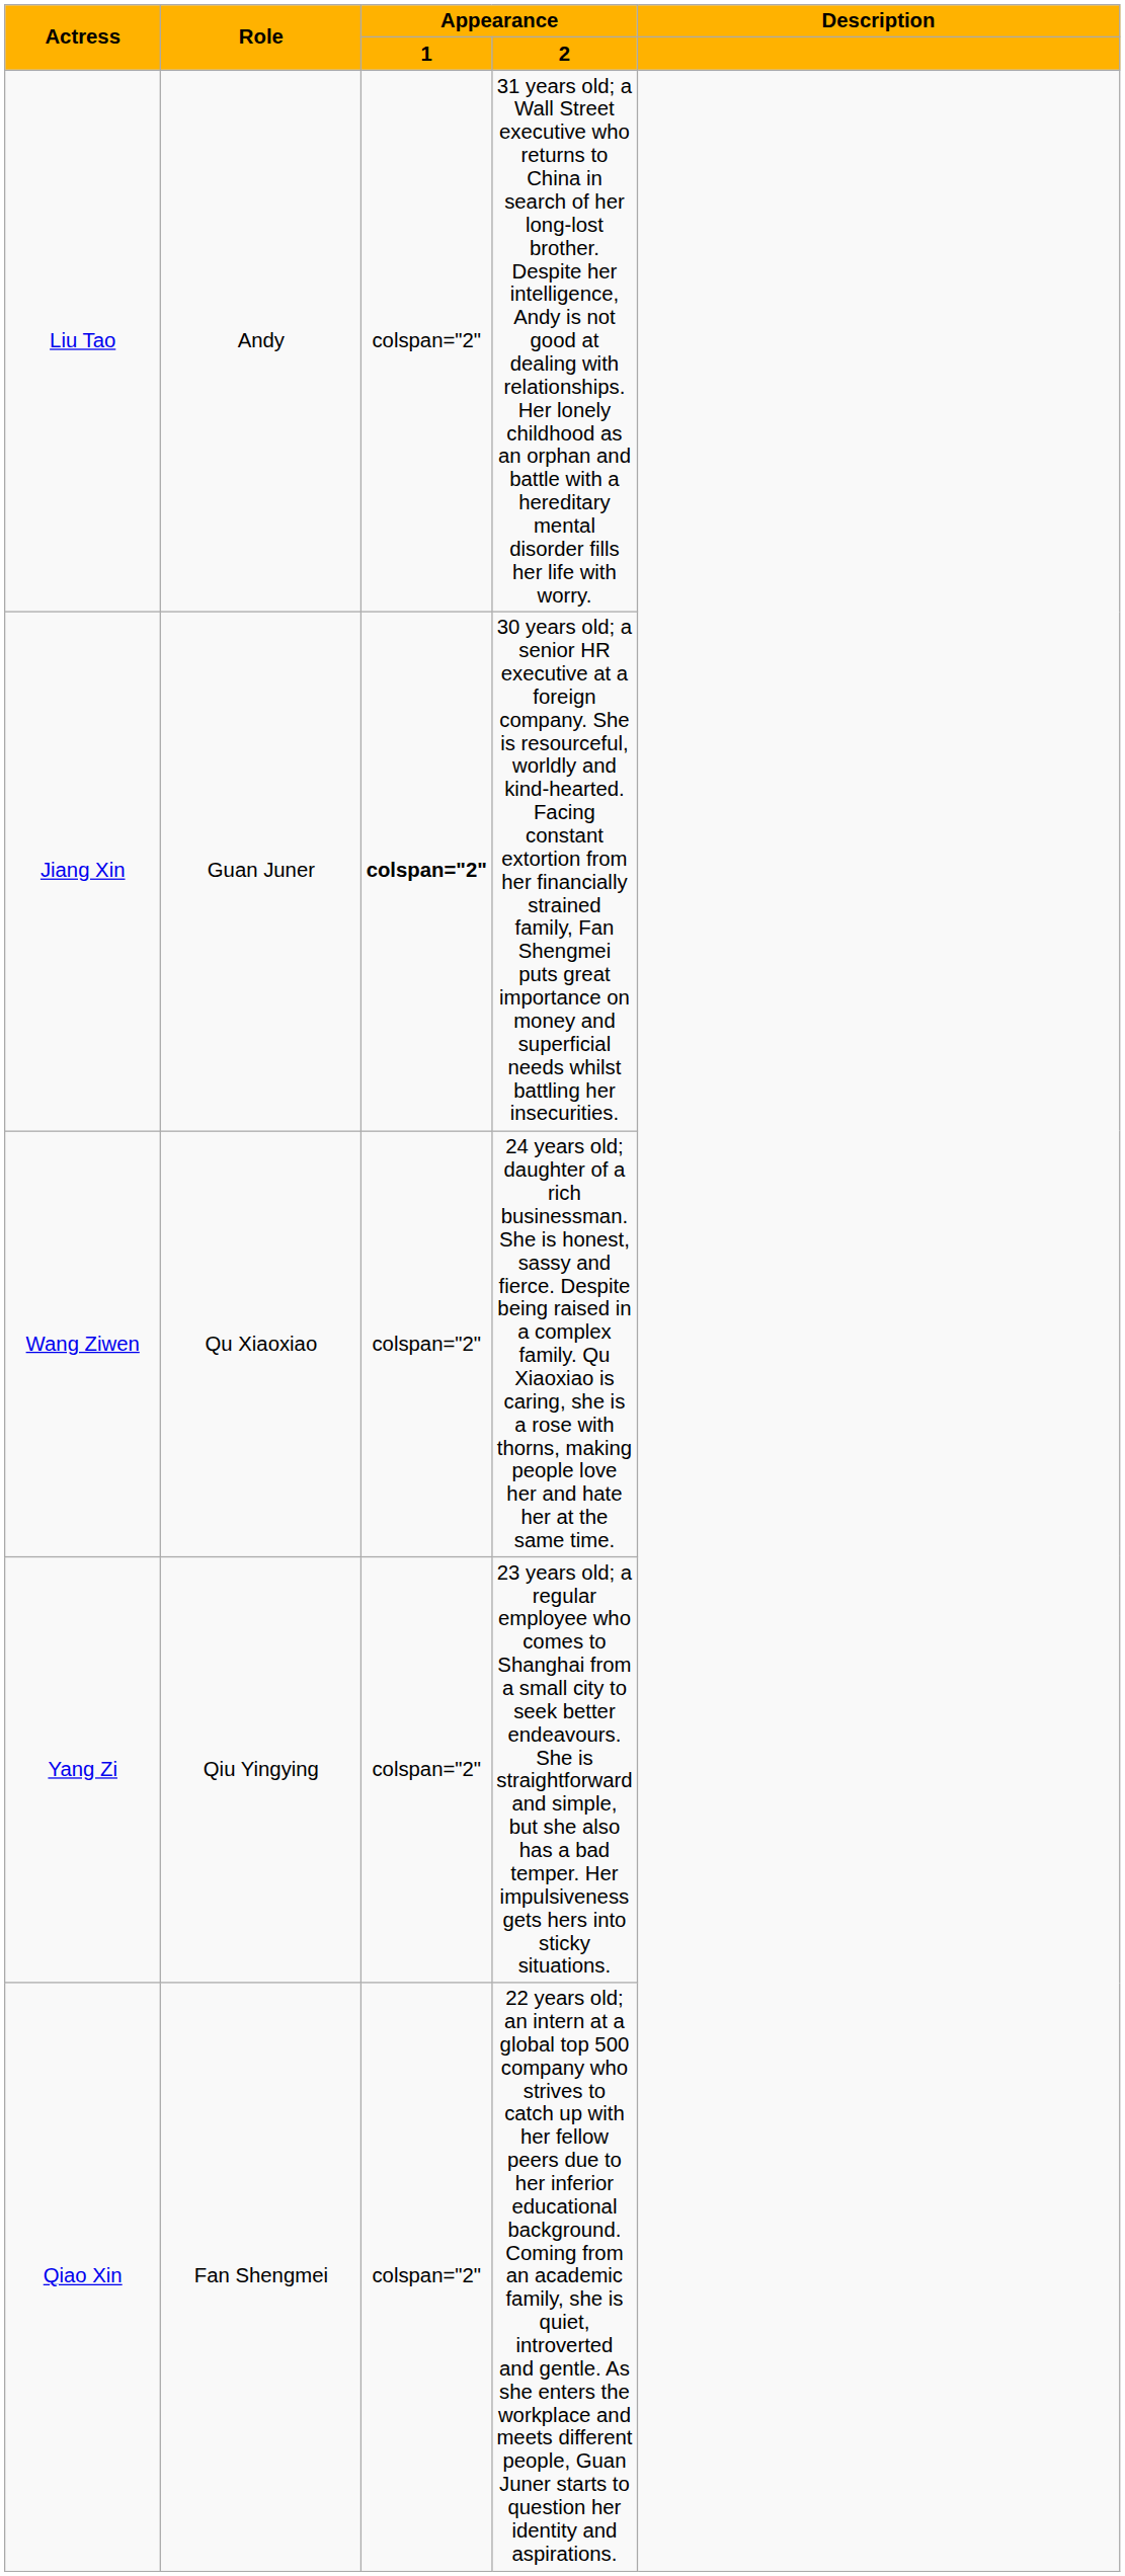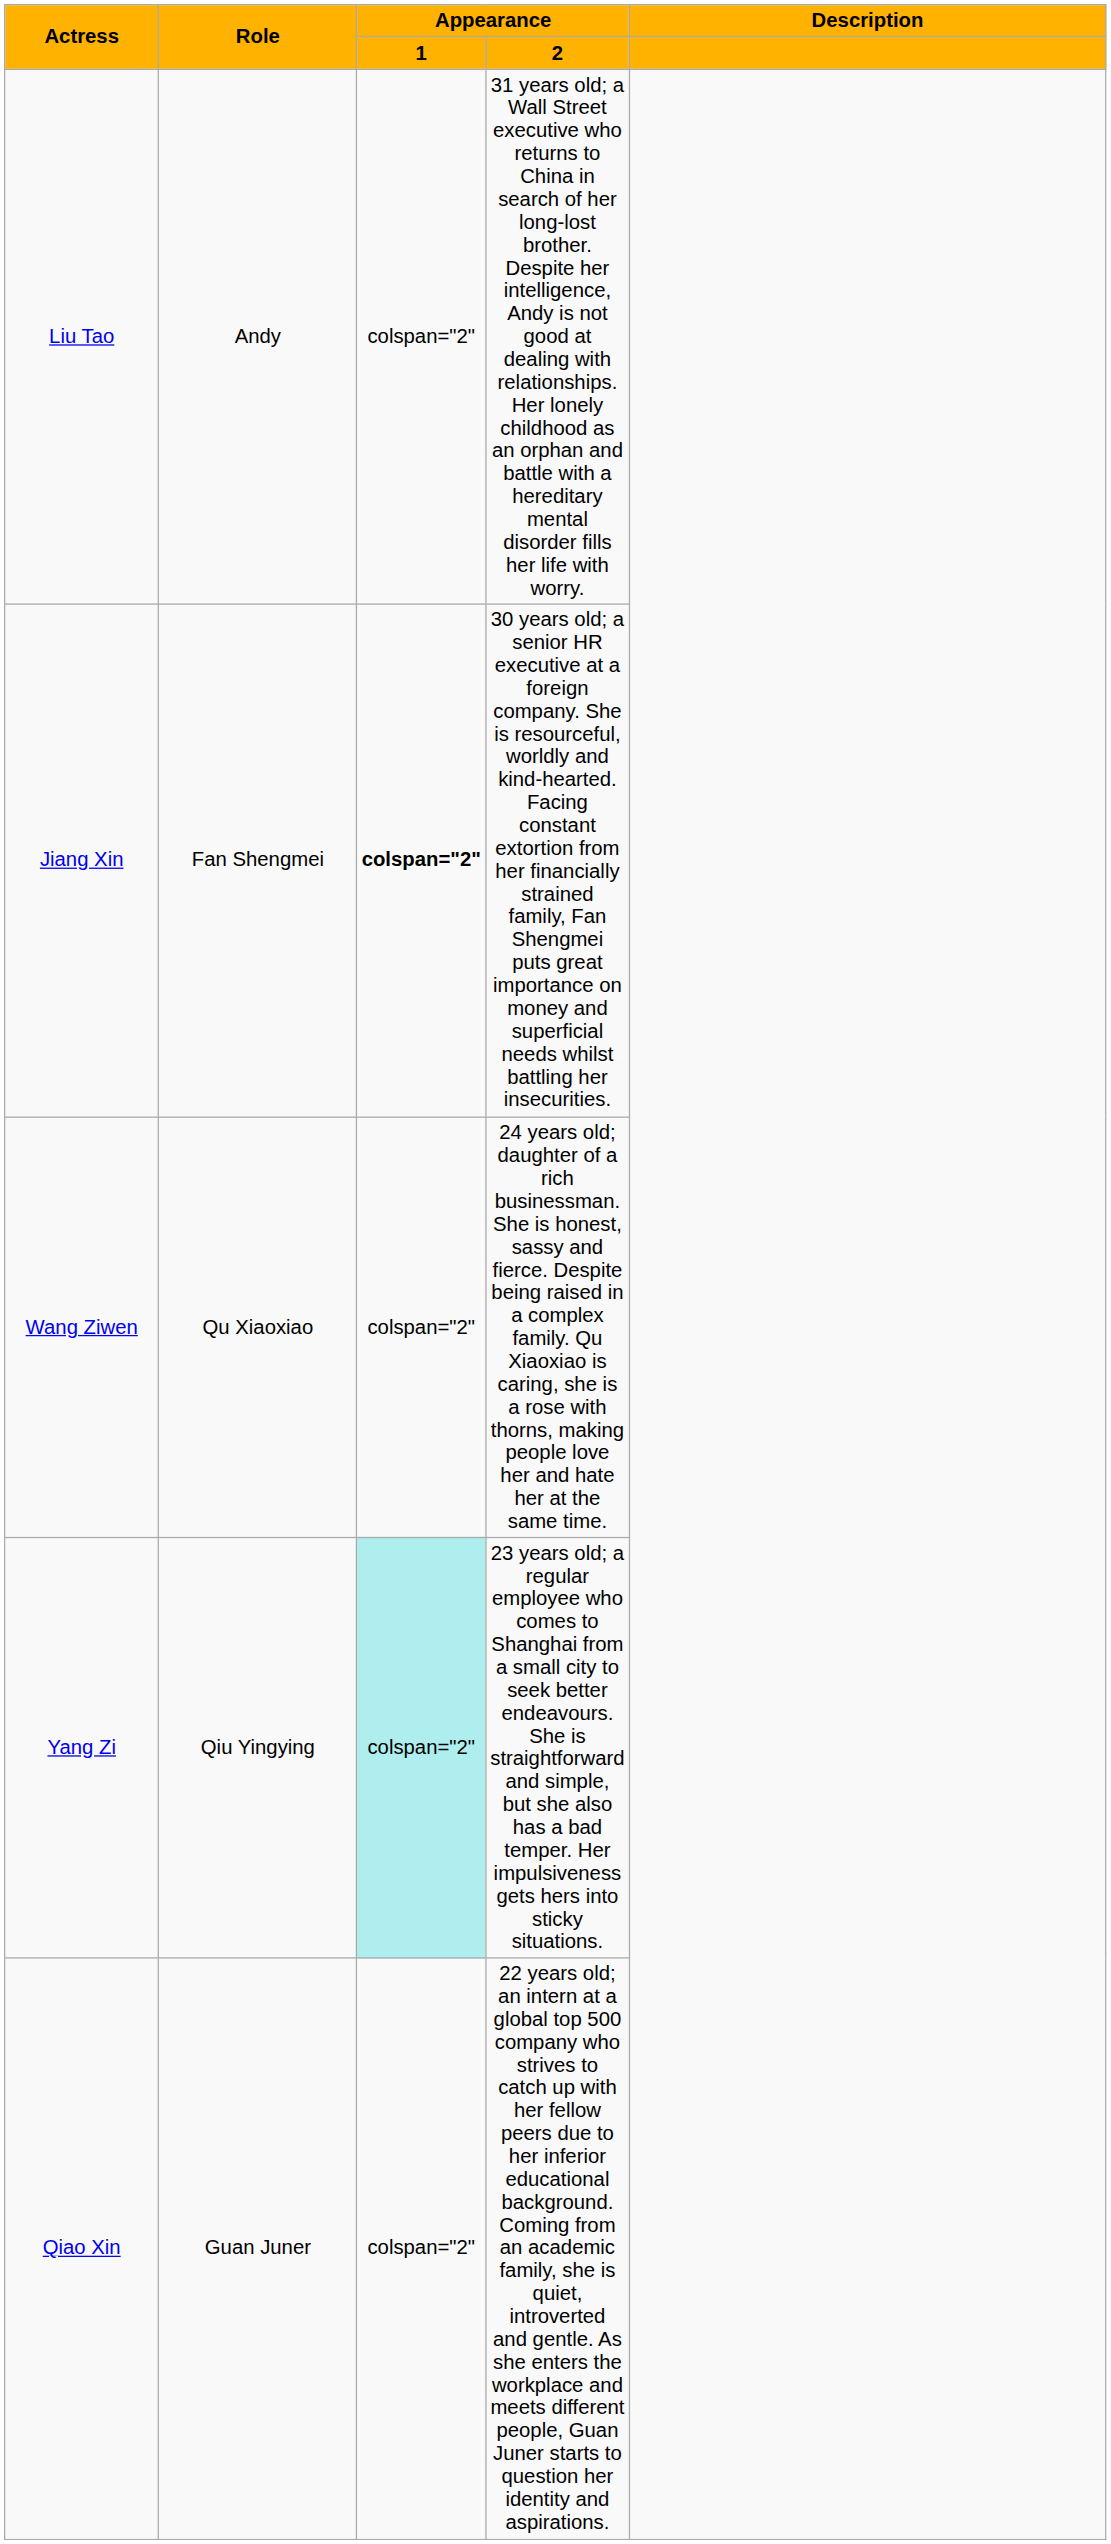Jiang Xin | Role: Guan Juner -> Fan Shengmei
Yang Zi | column 3: no background -> paleturquoise background
Qiao Xin | Role: Fan Shengmei -> Guan Juner
